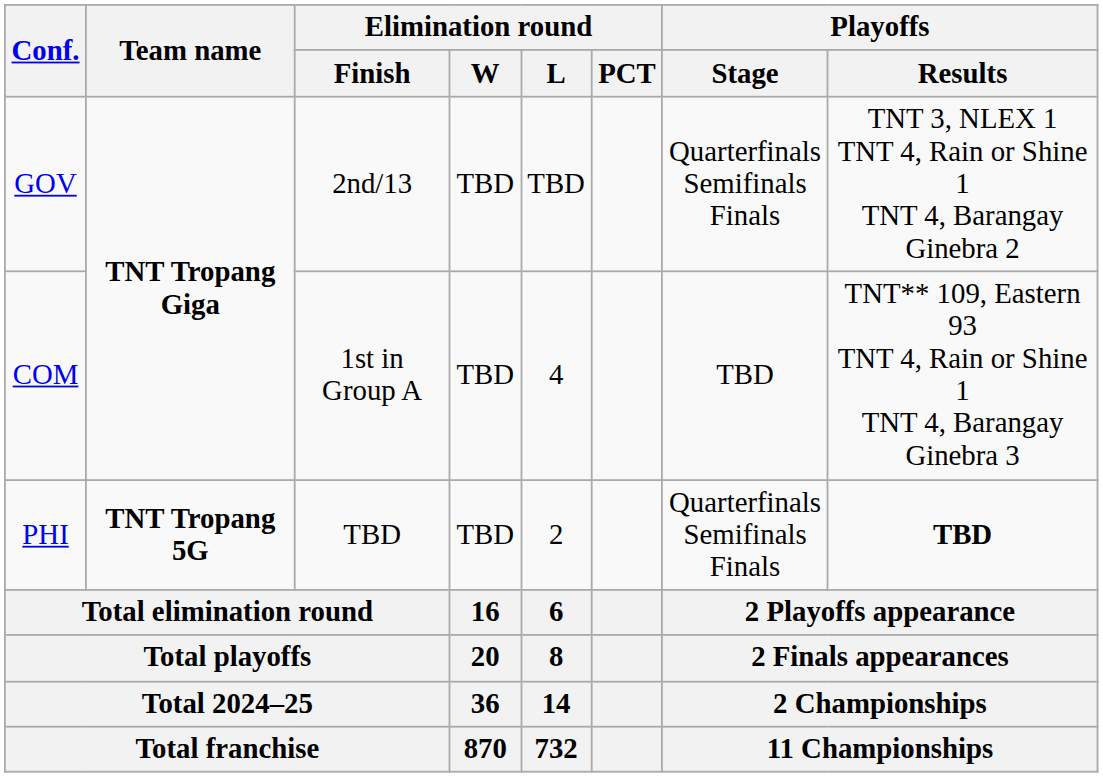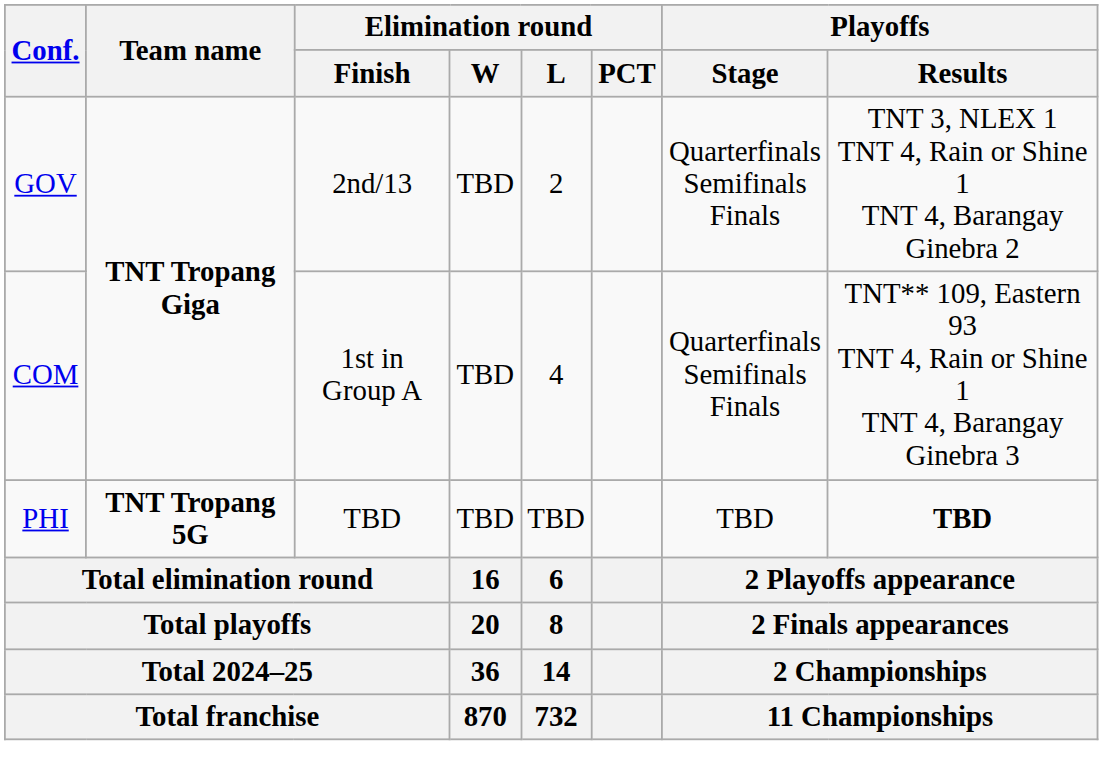GOV | Elimination round / L: TBD -> 2
COM | Playoffs / Stage: TBD -> Quarterfinals Semifinals Finals
PHI | Elimination round / L: 2 -> TBD
PHI | Playoffs / Stage: Quarterfinals Semifinals Finals -> TBD
